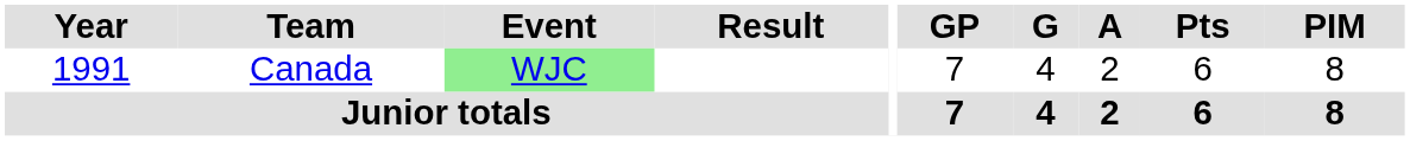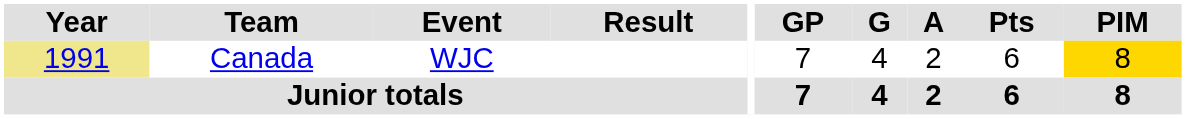Canada | Year: no background -> khaki background
Canada | Event: lightgreen background -> no background
Canada | PIM: no background -> gold background
